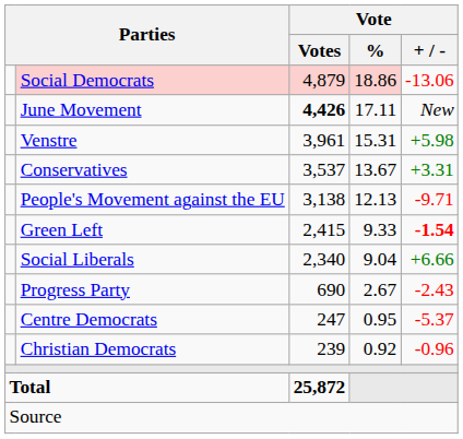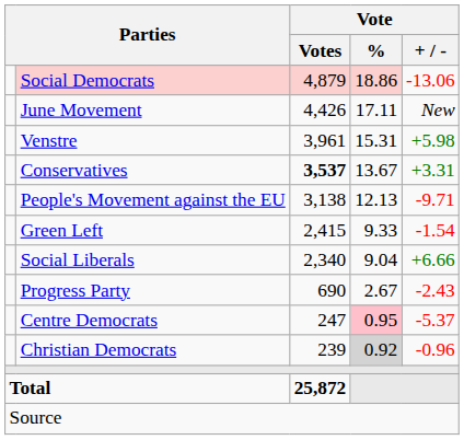June Movement | Vote / Votes: bold -> normal
Conservatives | Vote / Votes: normal -> bold
Green Left | Vote / + / -: bold -> normal
Centre Democrats | Vote / %: no background -> pink background
Christian Democrats | Vote / %: no background -> lightgrey background
